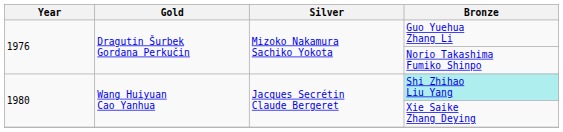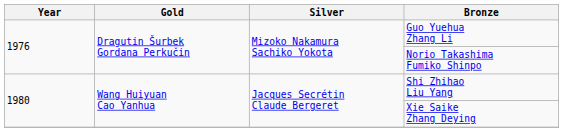Shi Zhihao Liu Yang | Bronze: paleturquoise background -> no background
